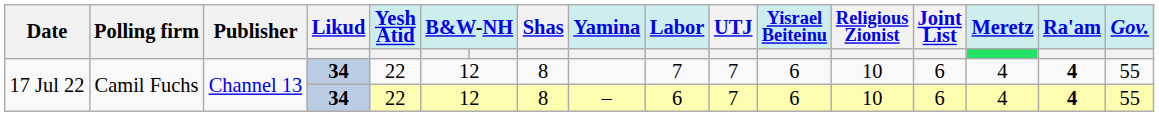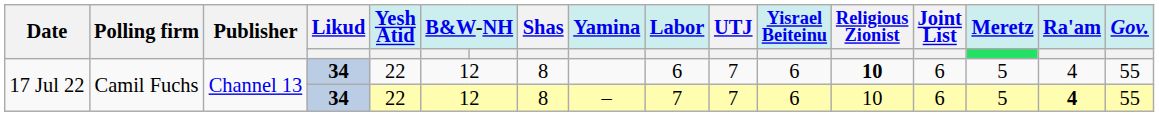row 3 | Labor: 7 -> 6
row 3 | Religious Zionist: normal -> bold
row 3 | Meretz: 4 -> 5
row 3 | Ra'am: bold -> normal
row 4 | Labor: 6 -> 7
row 4 | Meretz: 4 -> 5
